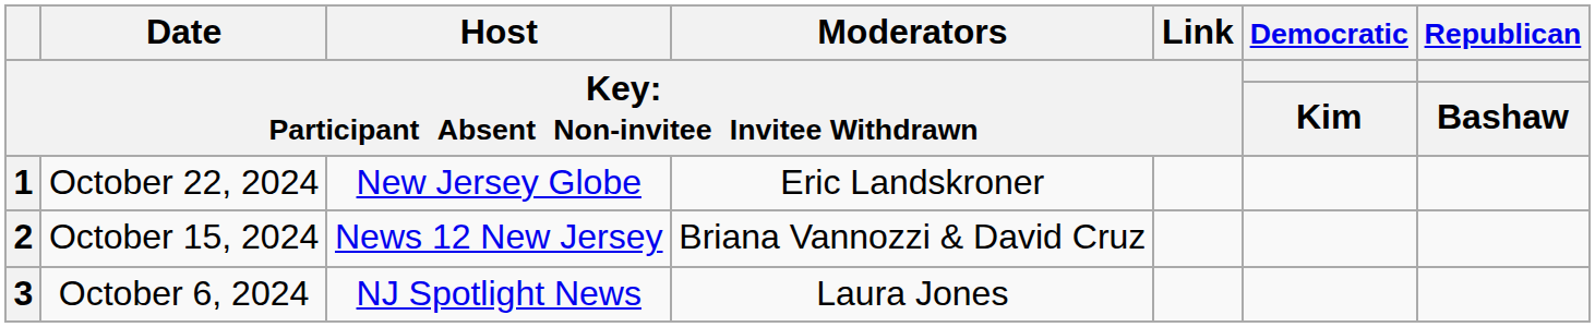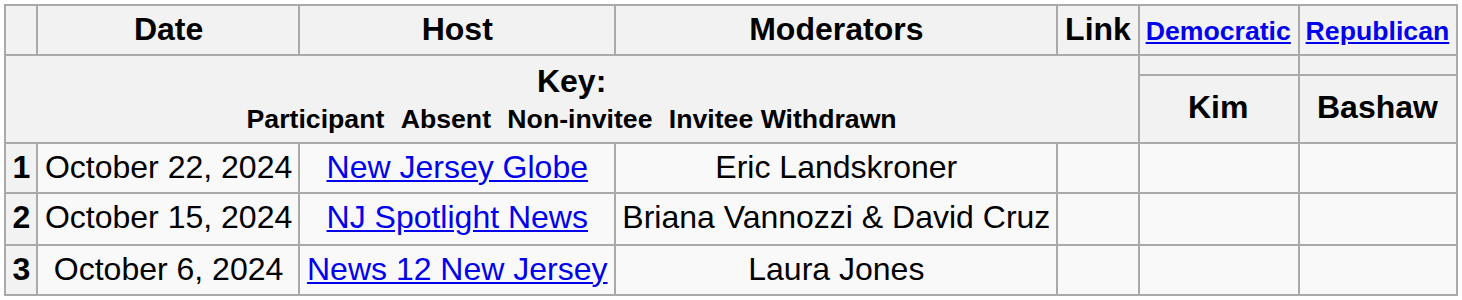2 | column 3: News 12 New Jersey -> NJ Spotlight News
3 | column 3: NJ Spotlight News -> News 12 New Jersey
